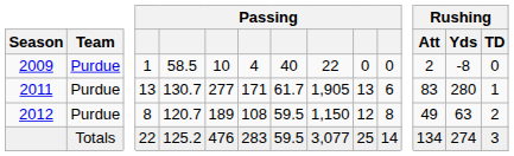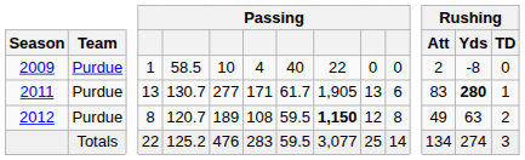2011 | Rushing / Yds: normal -> bold
2012 | column 9: normal -> bold
